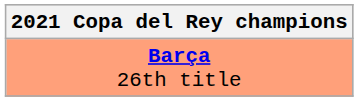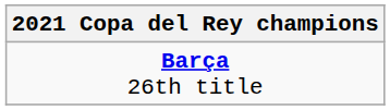row 2 | column 1: lightsalmon background -> no background
